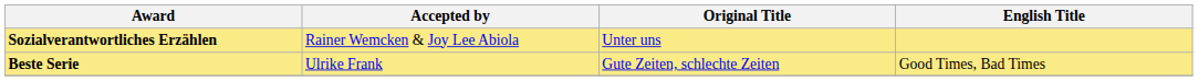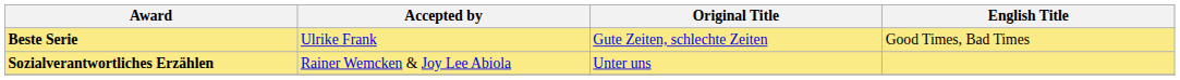rows swapped: Beste Serie <-> Sozialverantwortliches Erzählen
